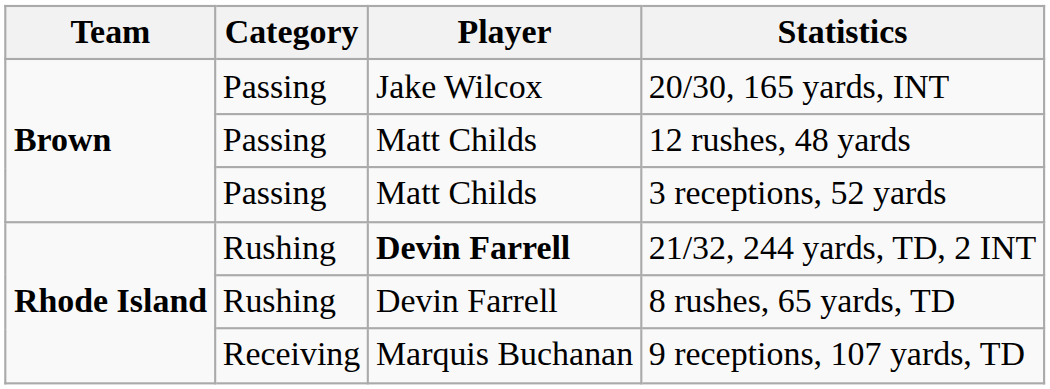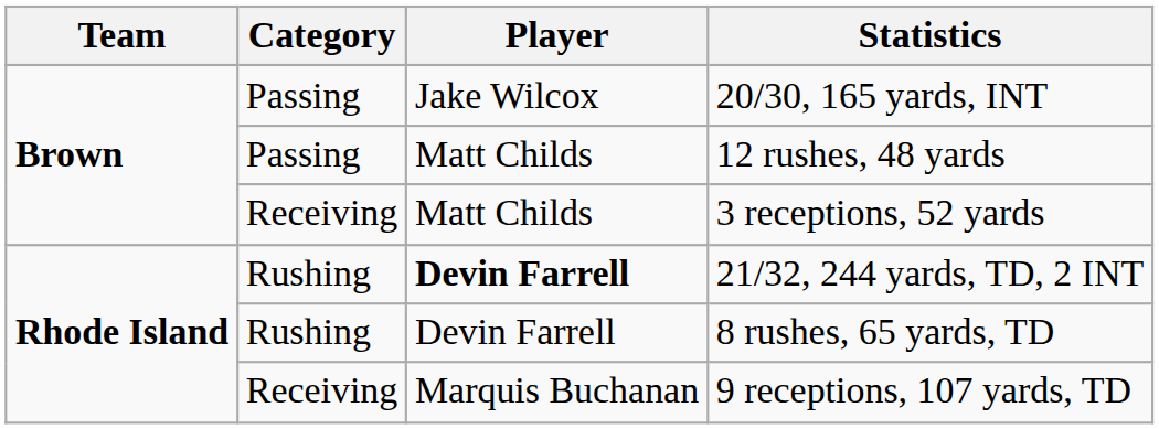3 receptions, 52 yards | Category: Passing -> Receiving
